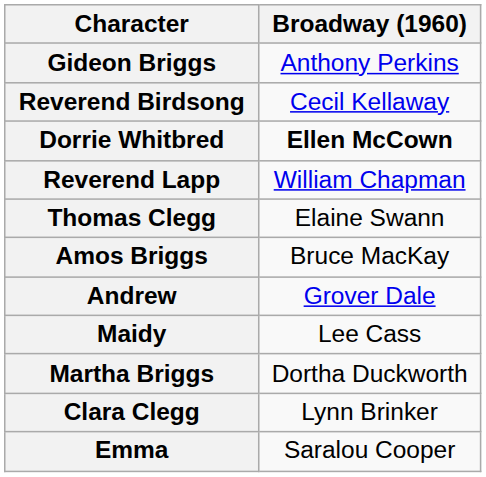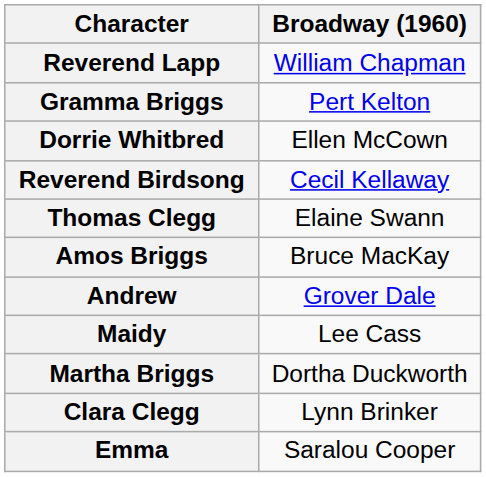- row: Gideon Briggs | Anthony Perkins
rows swapped: Reverend Birdsong <-> Reverend Lapp
+ row: Gramma Briggs | Pert Kelton
Dorrie Whitbred | Broadway (1960): bold -> normal
